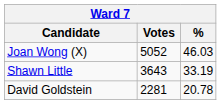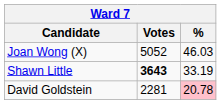Shawn Little | Votes: normal -> bold
David Goldstein | %: no background -> pink background
